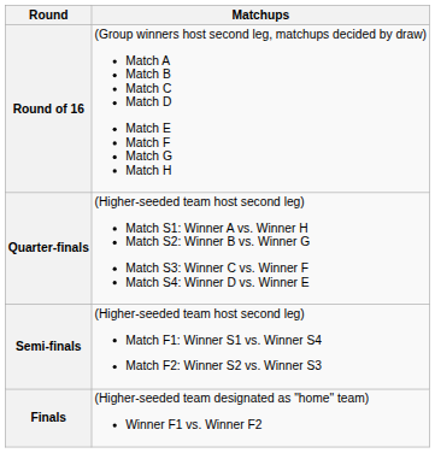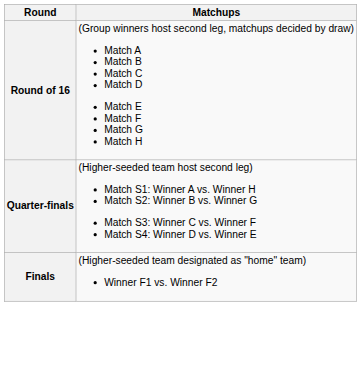- row: Semi-finals | (Higher-seeded team host second leg) Match F1: Winner S1 vs. Winner S4 Match F2: Winner S2 vs. Winner S3
